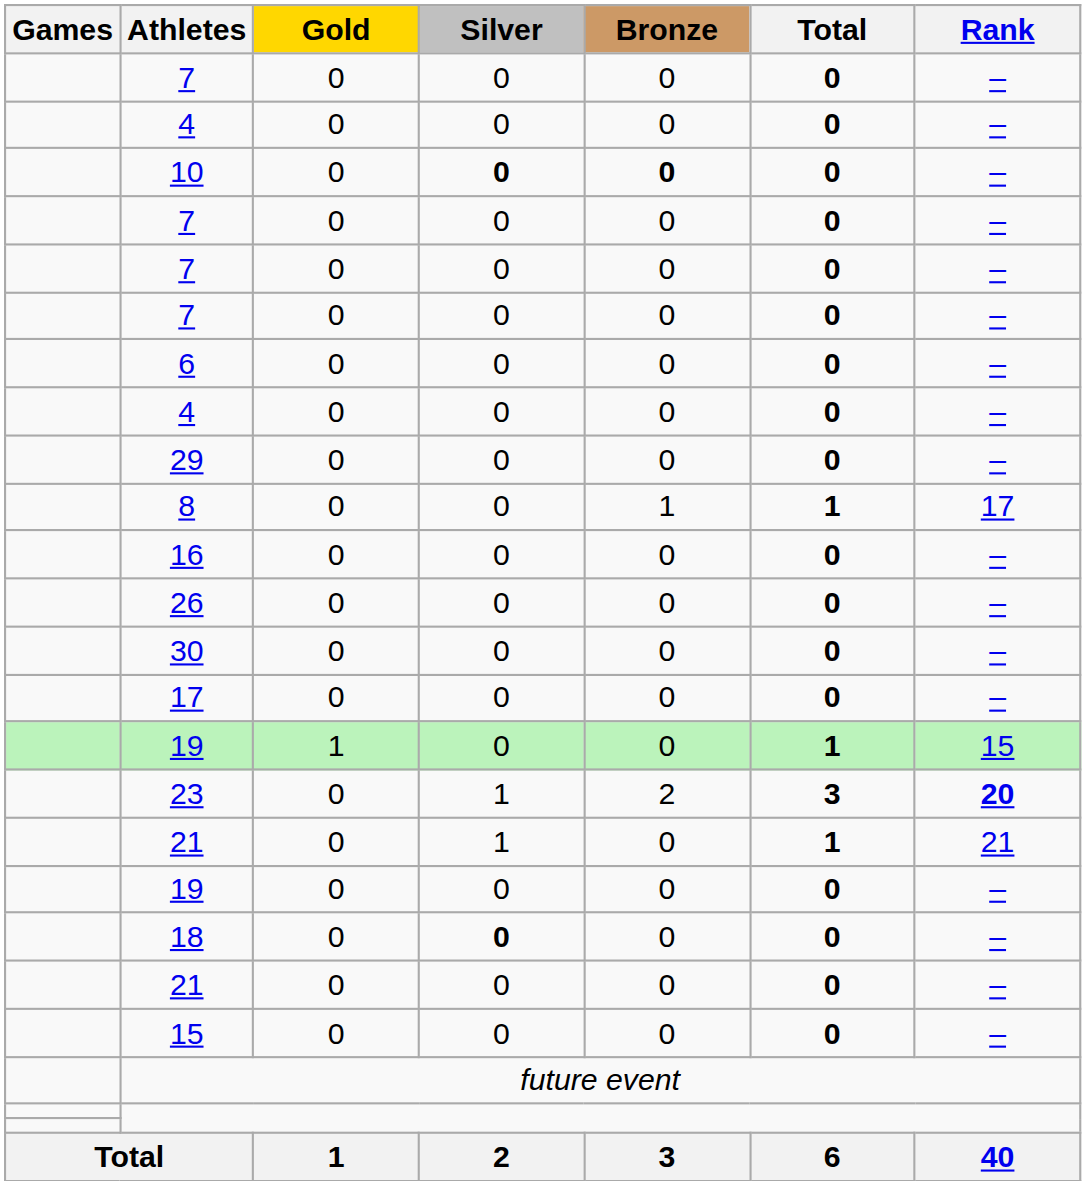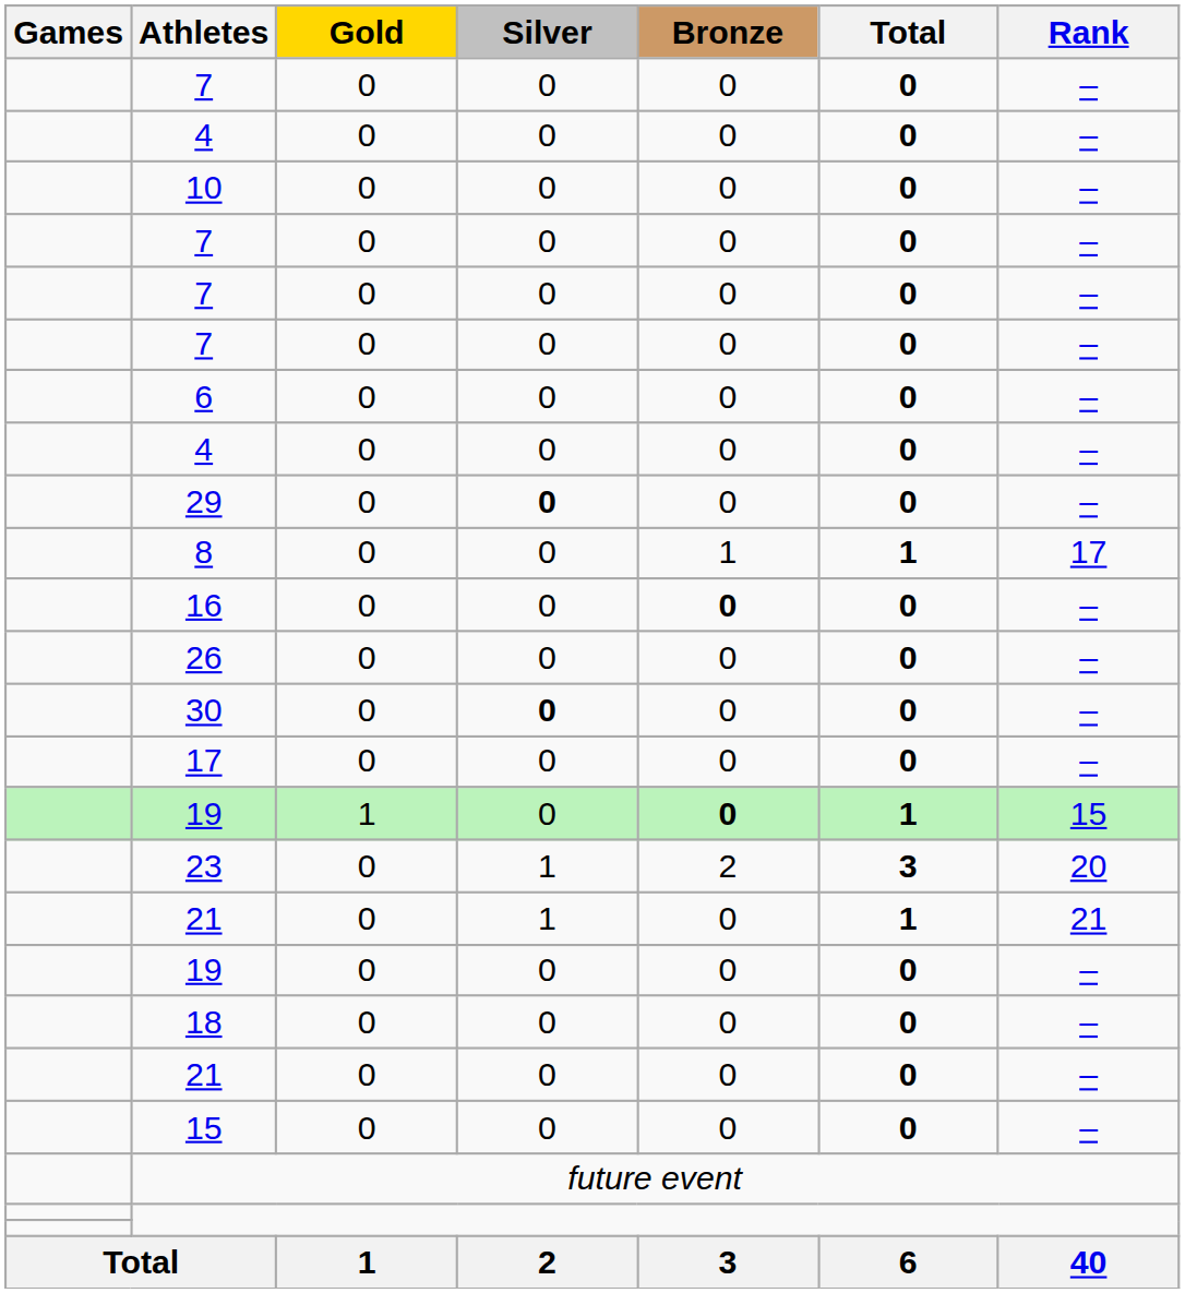10 | Silver: bold -> normal
10 | Bronze: bold -> normal
29 | Silver: normal -> bold
16 | Bronze: normal -> bold
30 | Silver: normal -> bold
19 / 1 | Bronze: normal -> bold
23 | Rank: bold -> normal
18 | Silver: bold -> normal
